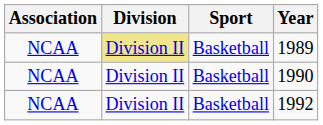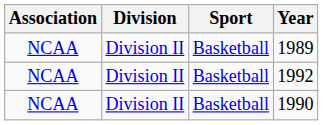1989 | Division: khaki background -> no background
rows swapped: 1990 <-> 1992
